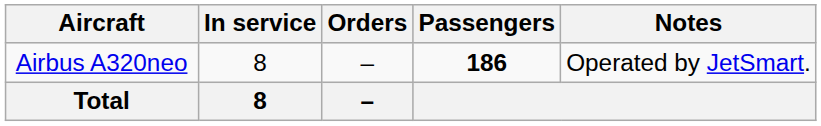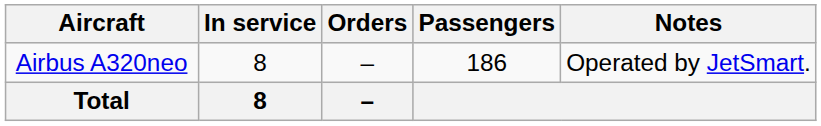Airbus A320neo | Passengers: bold -> normal
